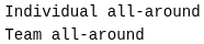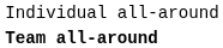row 2 | column 1: normal -> bold
